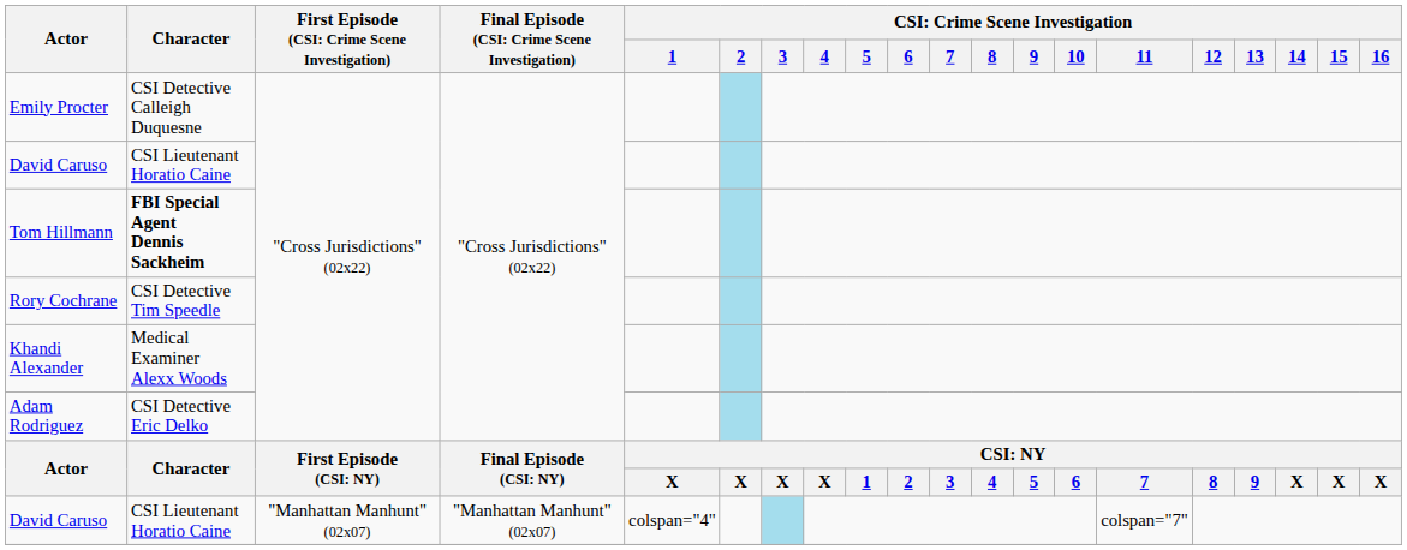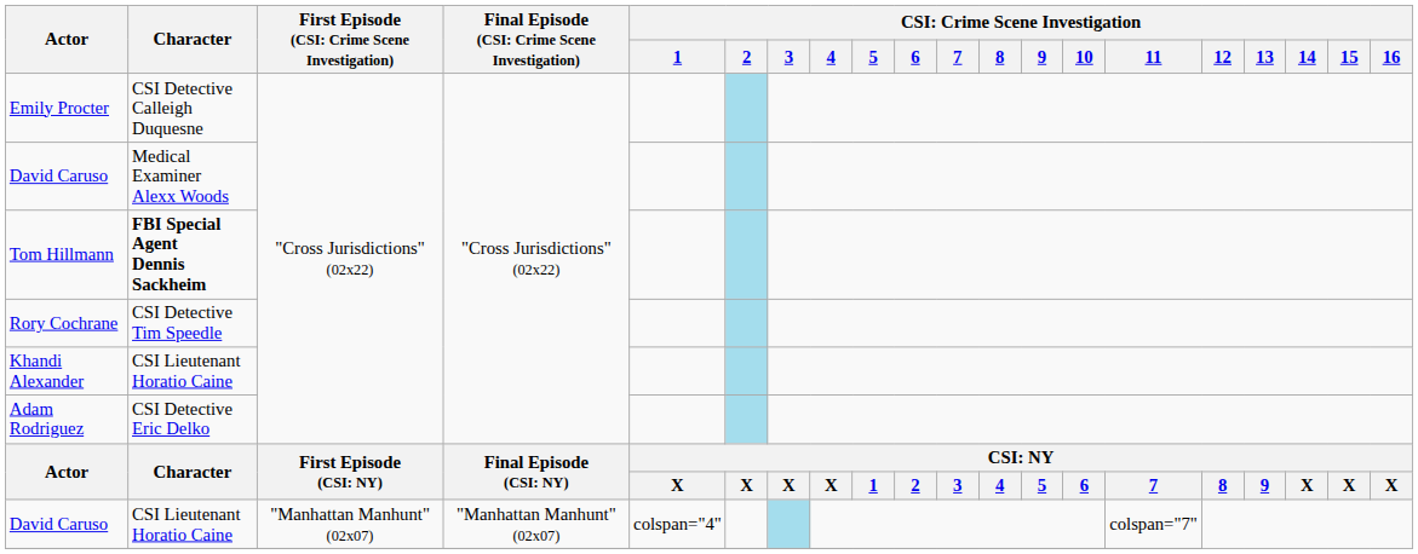David Caruso / "Cross Jurisdictions" (02x22) | Character: CSI Lieutenant Horatio Caine -> Medical Examiner Alexx Woods
Khandi Alexander | Character: Medical Examiner Alexx Woods -> CSI Lieutenant Horatio Caine
